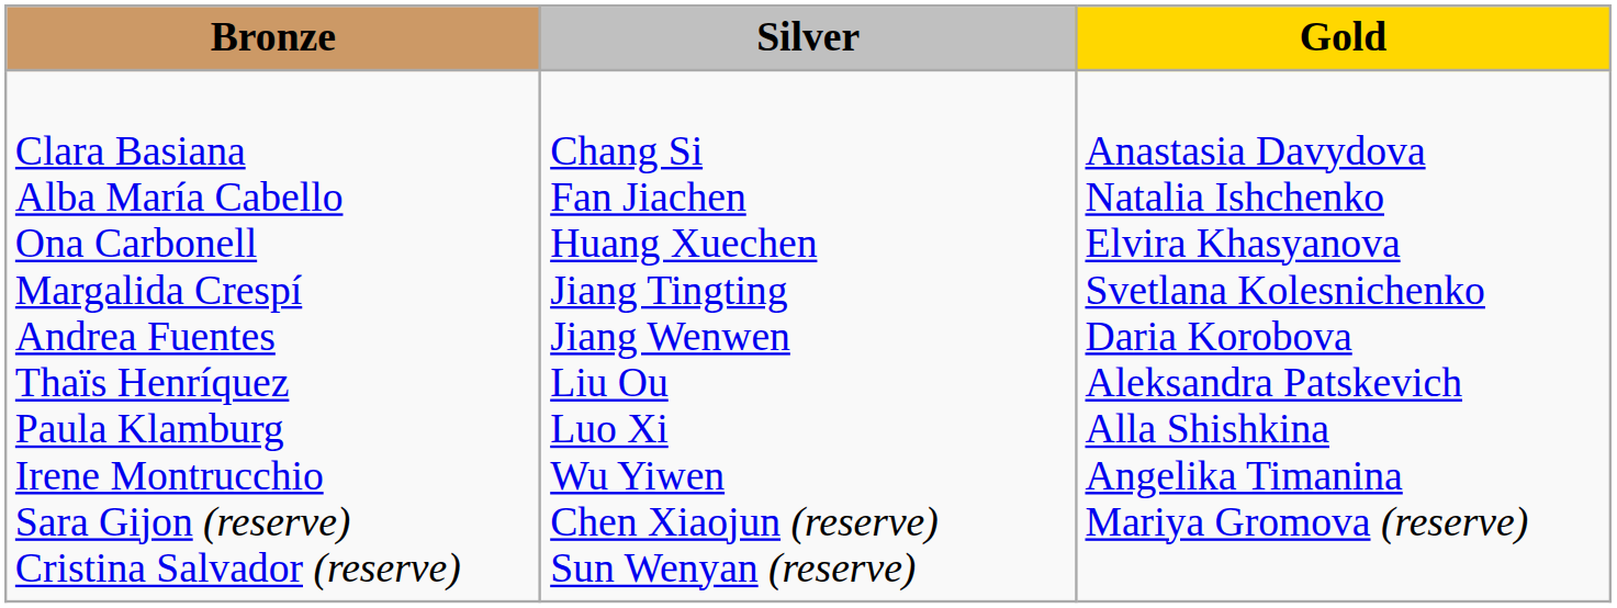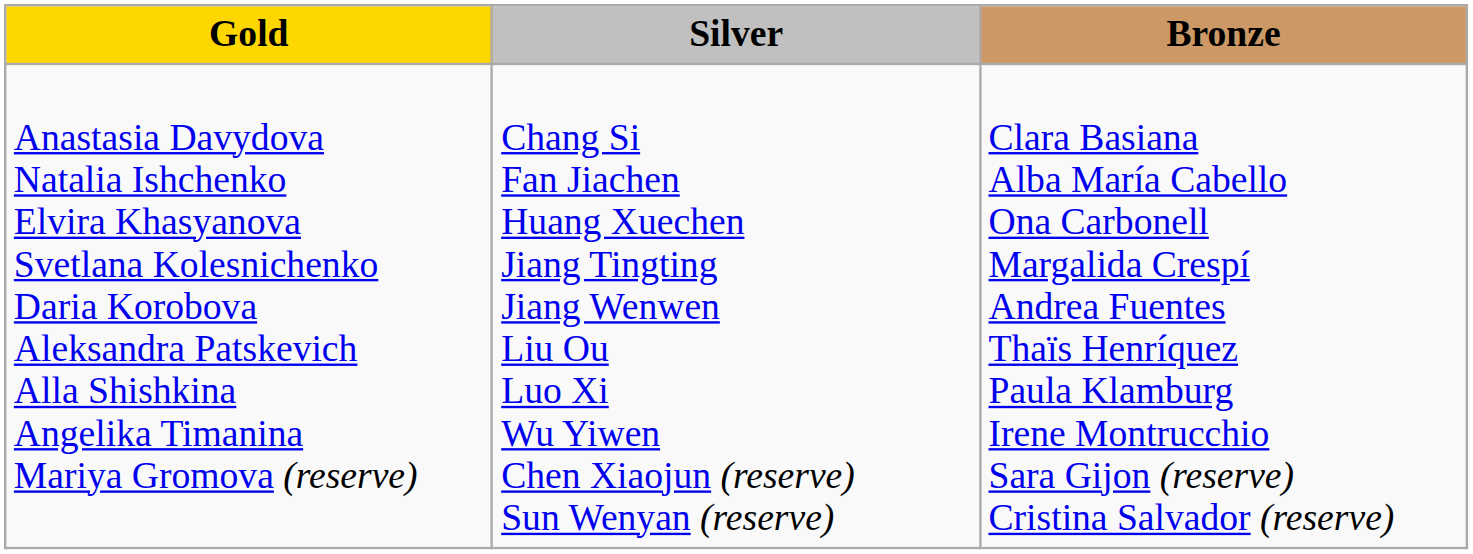columns swapped: Gold <-> Bronze
